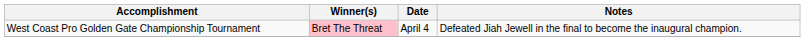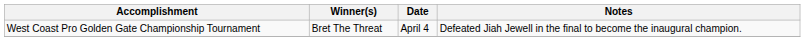West Coast Pro Golden Gate Championship Tournament | Winner(s): pink background -> no background
